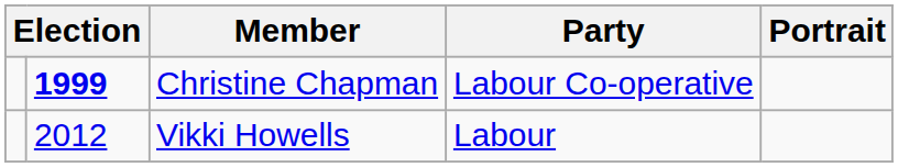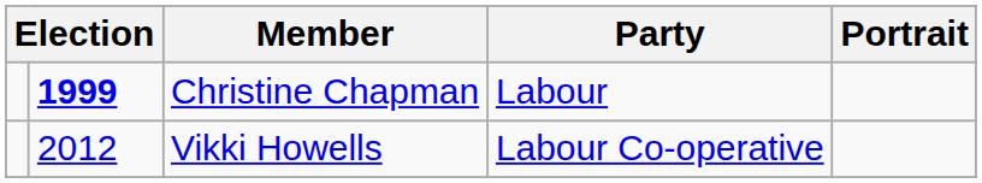Christine Chapman | Party: Labour Co-operative -> Labour
Vikki Howells | Party: Labour -> Labour Co-operative
